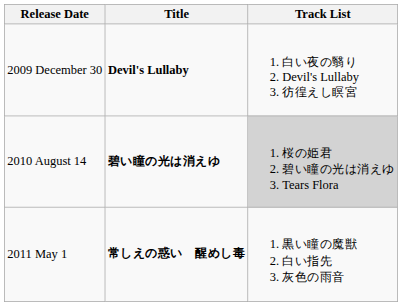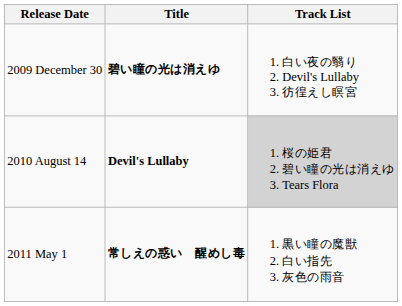2009 December 30 | Title: Devil's Lullaby -> 碧い瞳の光は消えゆ
2010 August 14 | Title: 碧い瞳の光は消えゆ -> Devil's Lullaby
